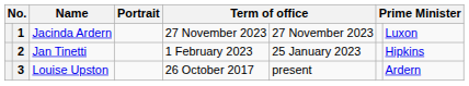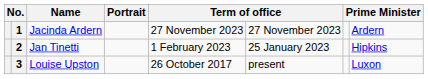1 | column 8: Luxon -> Ardern
3 | column 8: Ardern -> Luxon
